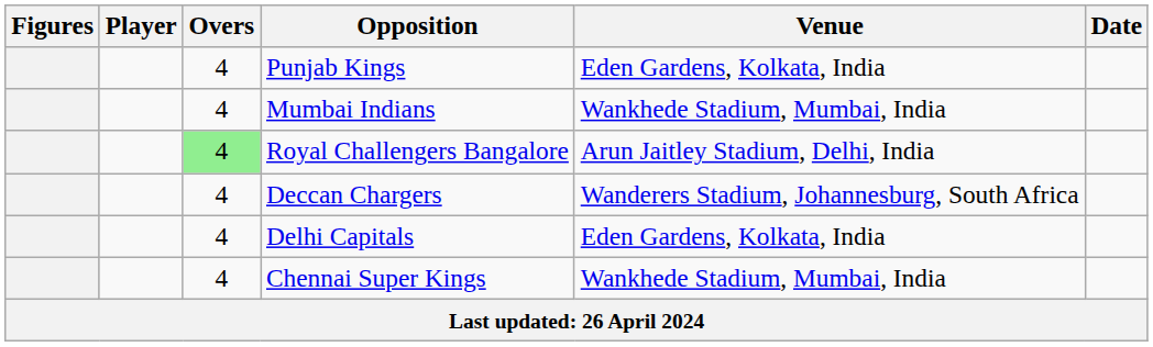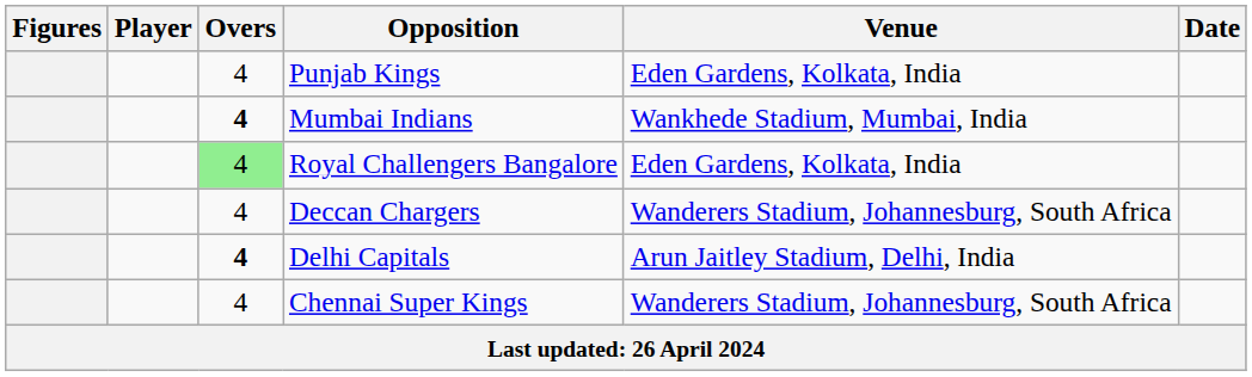Mumbai Indians | Overs: normal -> bold
Royal Challengers Bangalore | Venue: Arun Jaitley Stadium, Delhi, India -> Eden Gardens, Kolkata, India
Delhi Capitals | Overs: normal -> bold
Delhi Capitals | Venue: Eden Gardens, Kolkata, India -> Arun Jaitley Stadium, Delhi, India
Chennai Super Kings | Venue: Wankhede Stadium, Mumbai, India -> Wanderers Stadium, Johannesburg, South Africa
